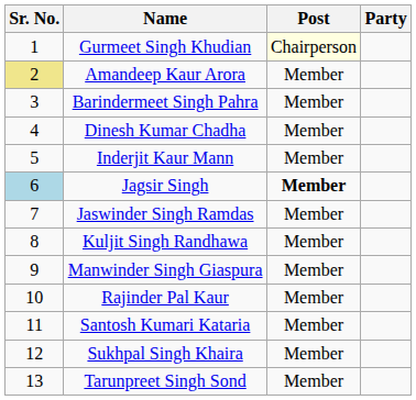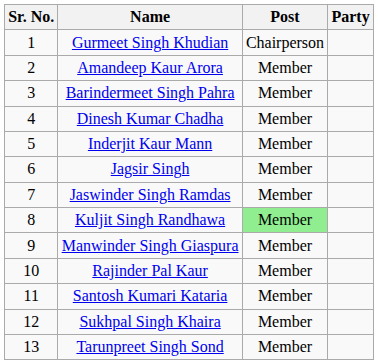Gurmeet Singh Khudian | Post: lightyellow background -> no background
Amandeep Kaur Arora | Sr. No.: khaki background -> no background
Jagsir Singh | Sr. No.: lightblue background -> no background
Jagsir Singh | Post: bold -> normal
Kuljit Singh Randhawa | Post: no background -> lightgreen background
